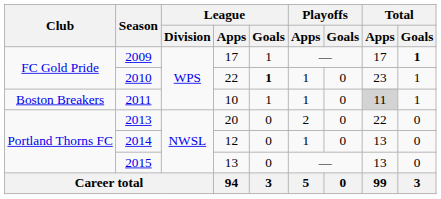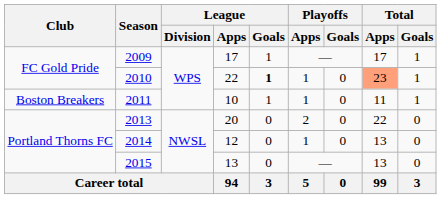2009 | Total / Goals: bold -> normal
2010 | Total / Apps: no background -> lightsalmon background
2011 | Total / Apps: lightgrey background -> no background
